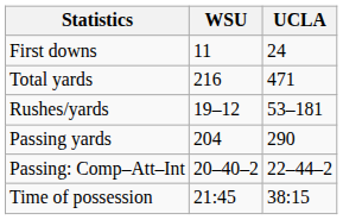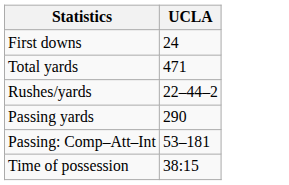- column: WSU | 11 | 216 | 19–12 | 204 | 20–40–2 | 21:45
Rushes/yards | UCLA: 53–181 -> 22–44–2
Passing: Comp–Att–Int | UCLA: 22–44–2 -> 53–181
